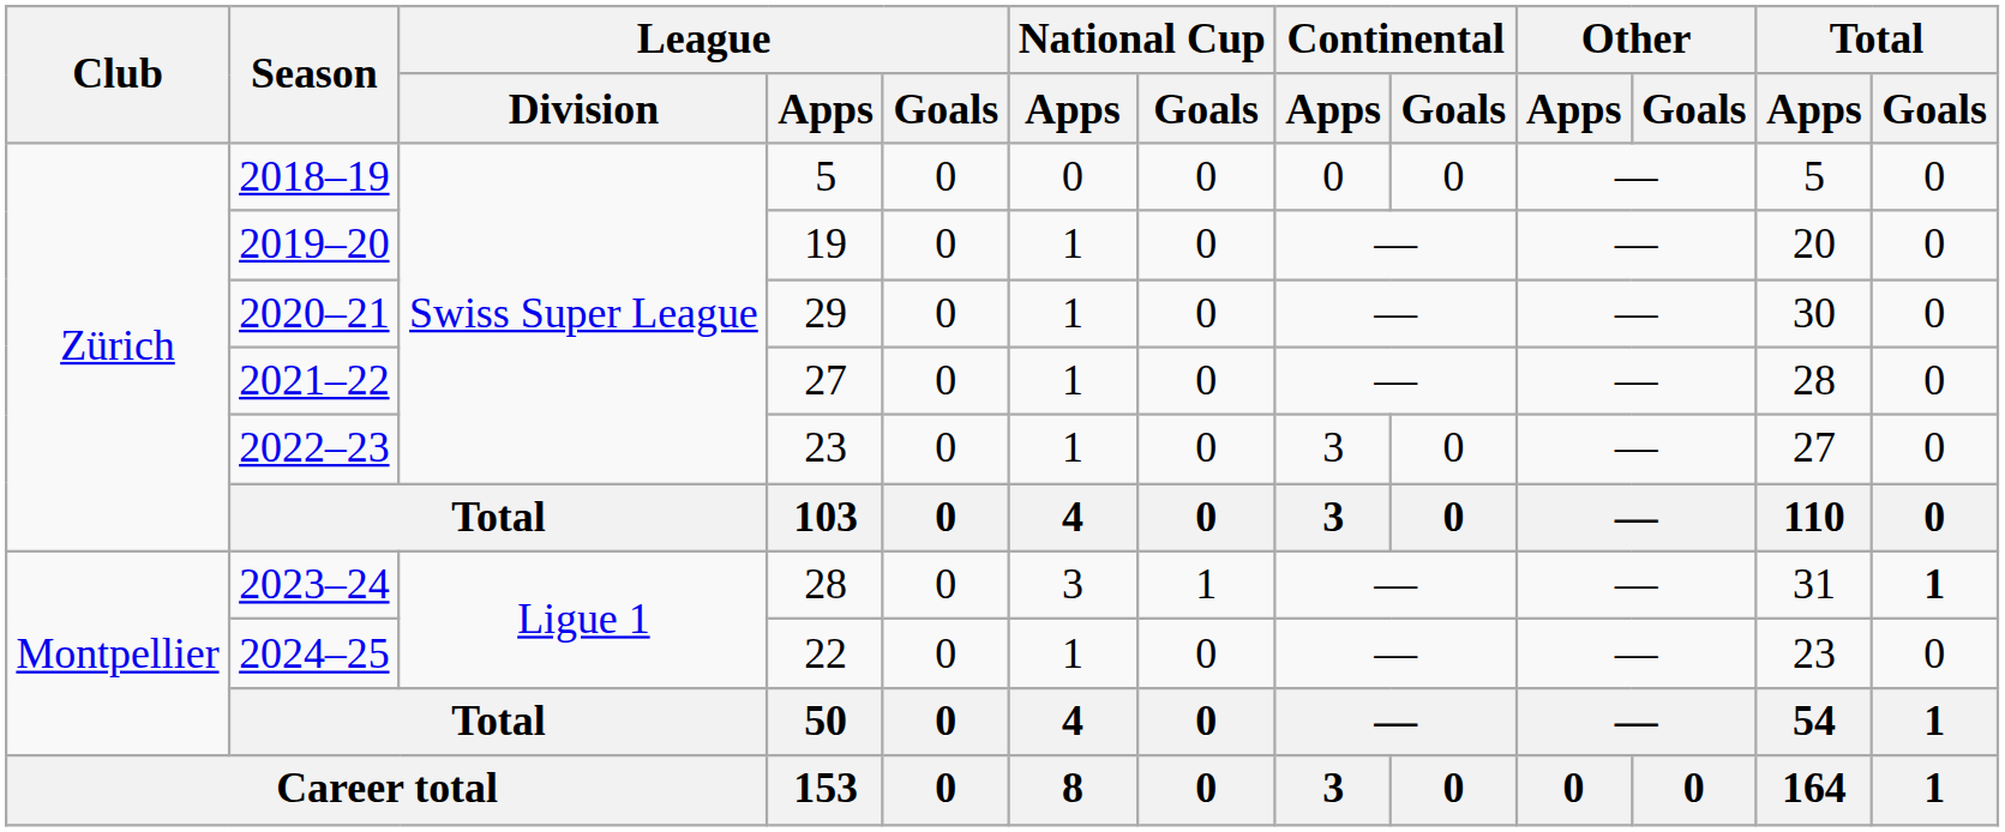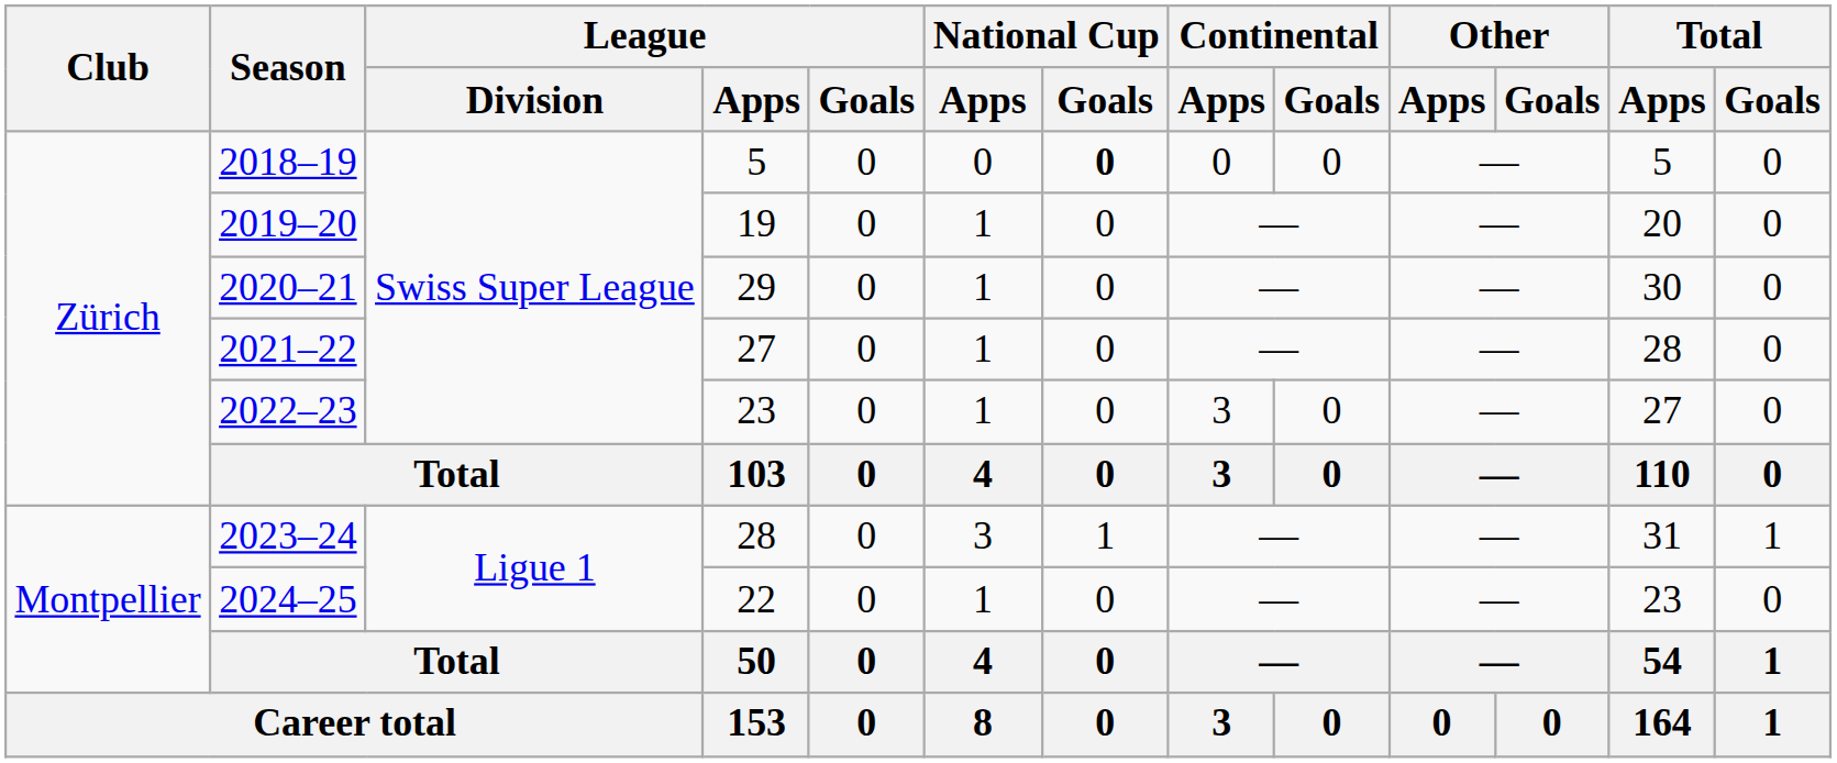2018–19 | National Cup / Goals: normal -> bold
2023–24 | Total / Goals: bold -> normal
